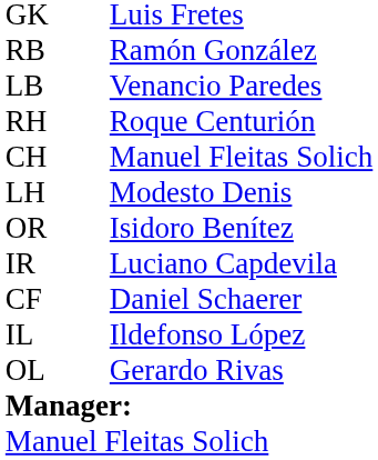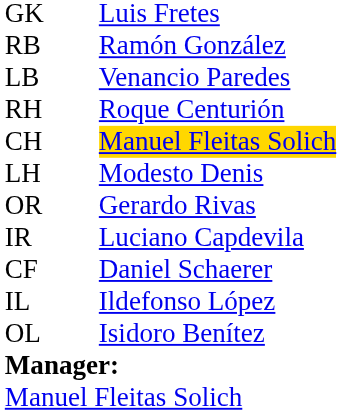CH | column 2: no background -> gold background
OR | column 2: Isidoro Benítez -> Gerardo Rivas
OL | column 2: Gerardo Rivas -> Isidoro Benítez
